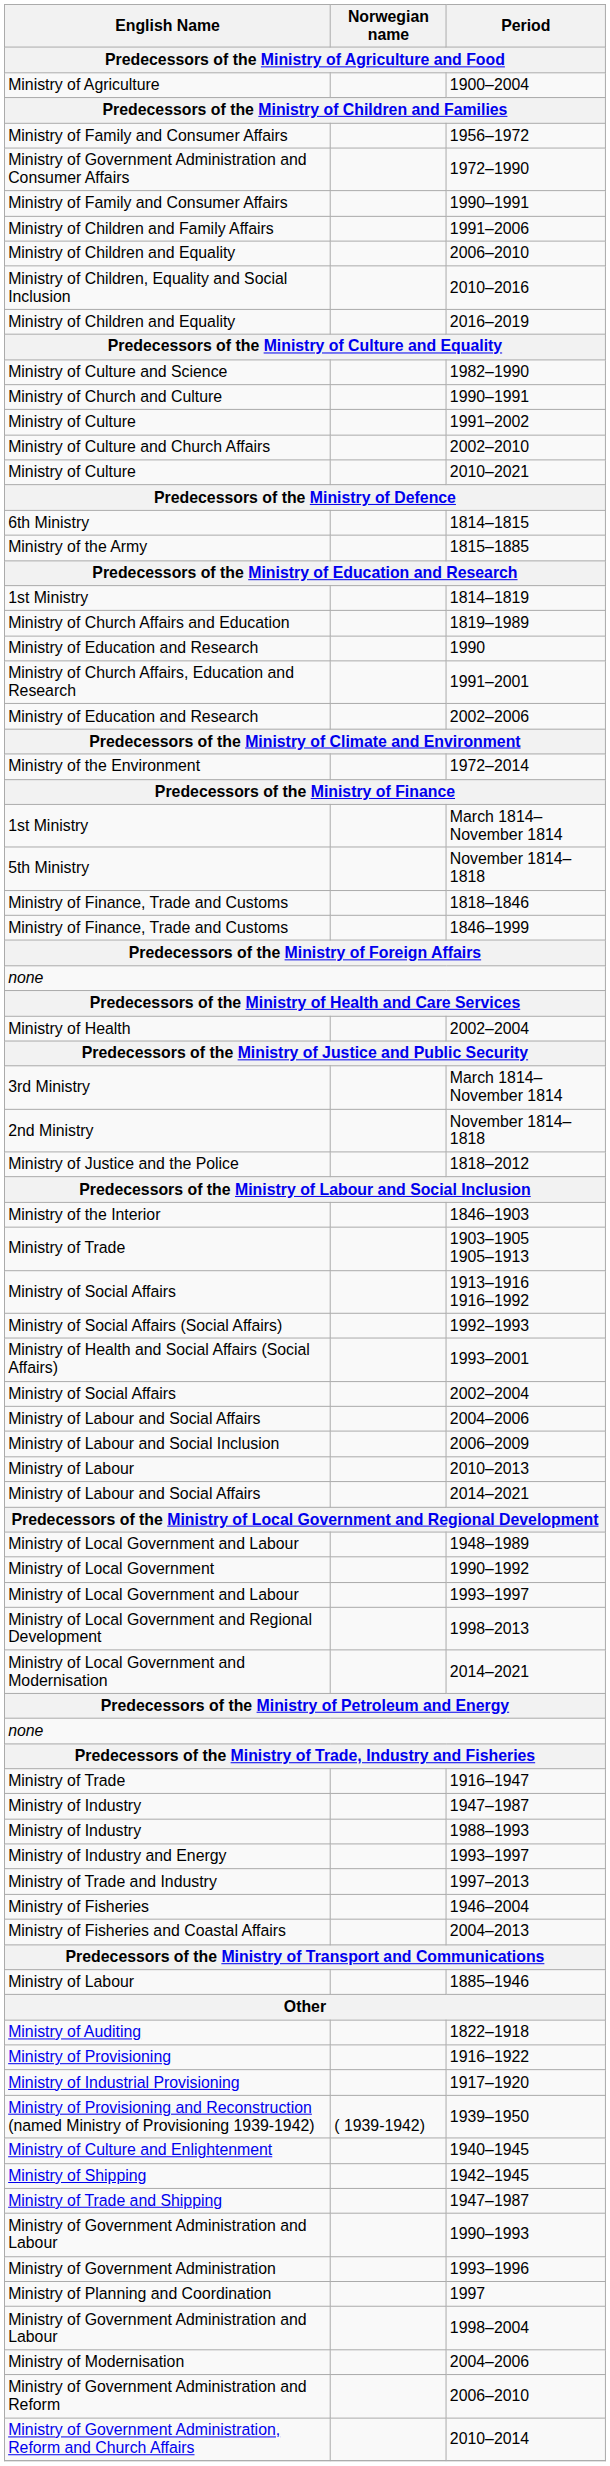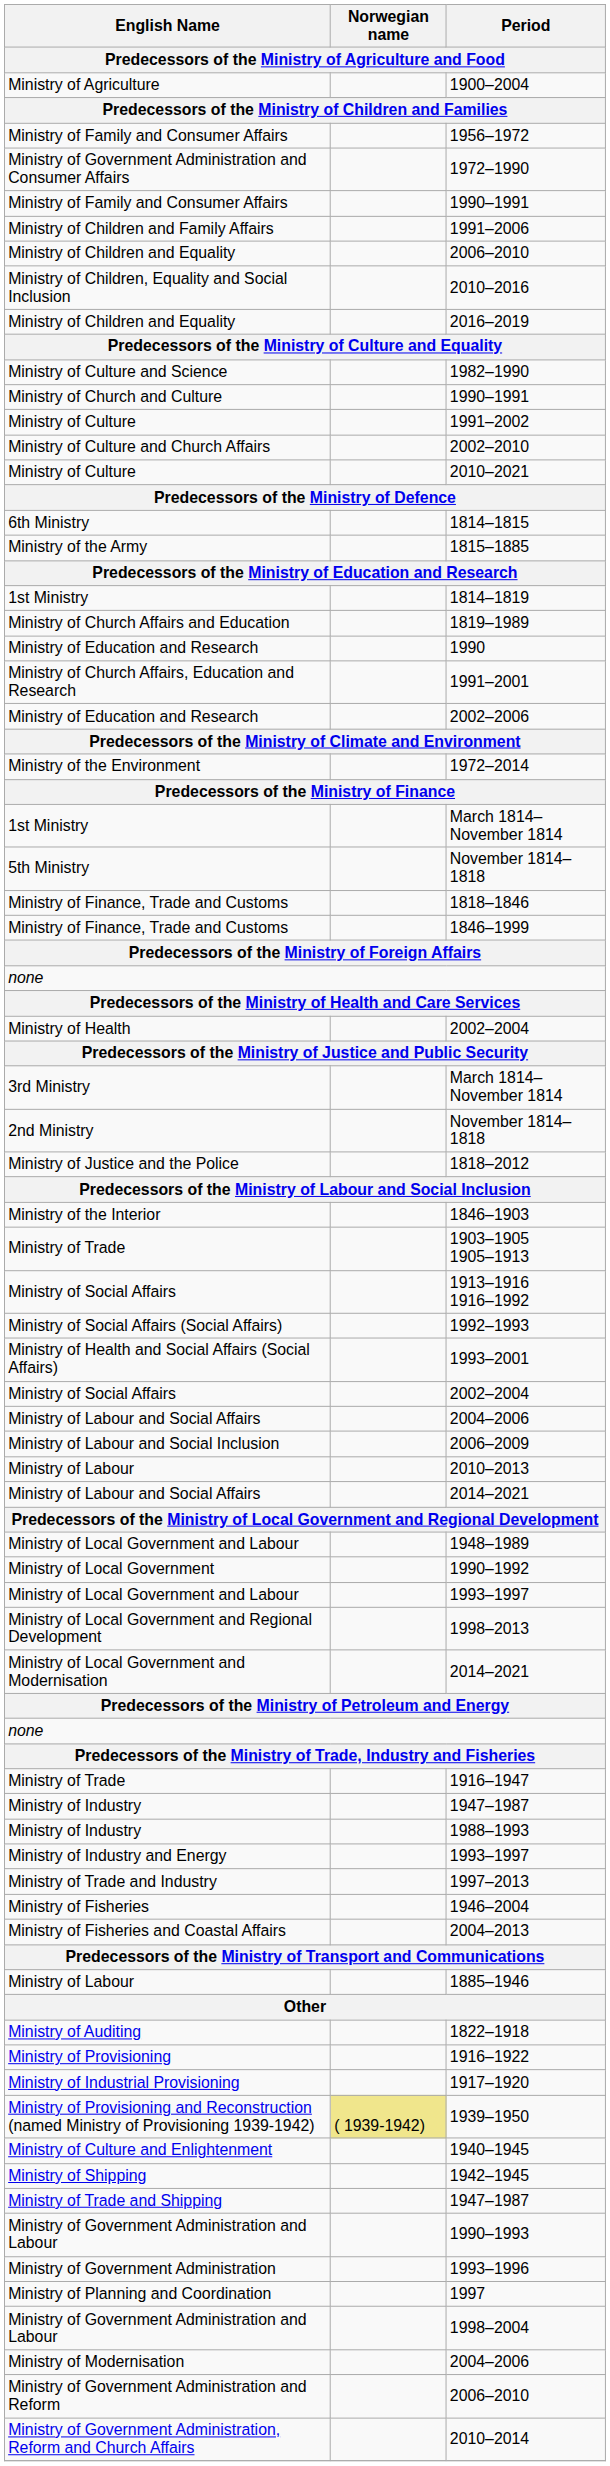1939–1950 | column 2: no background -> khaki background
